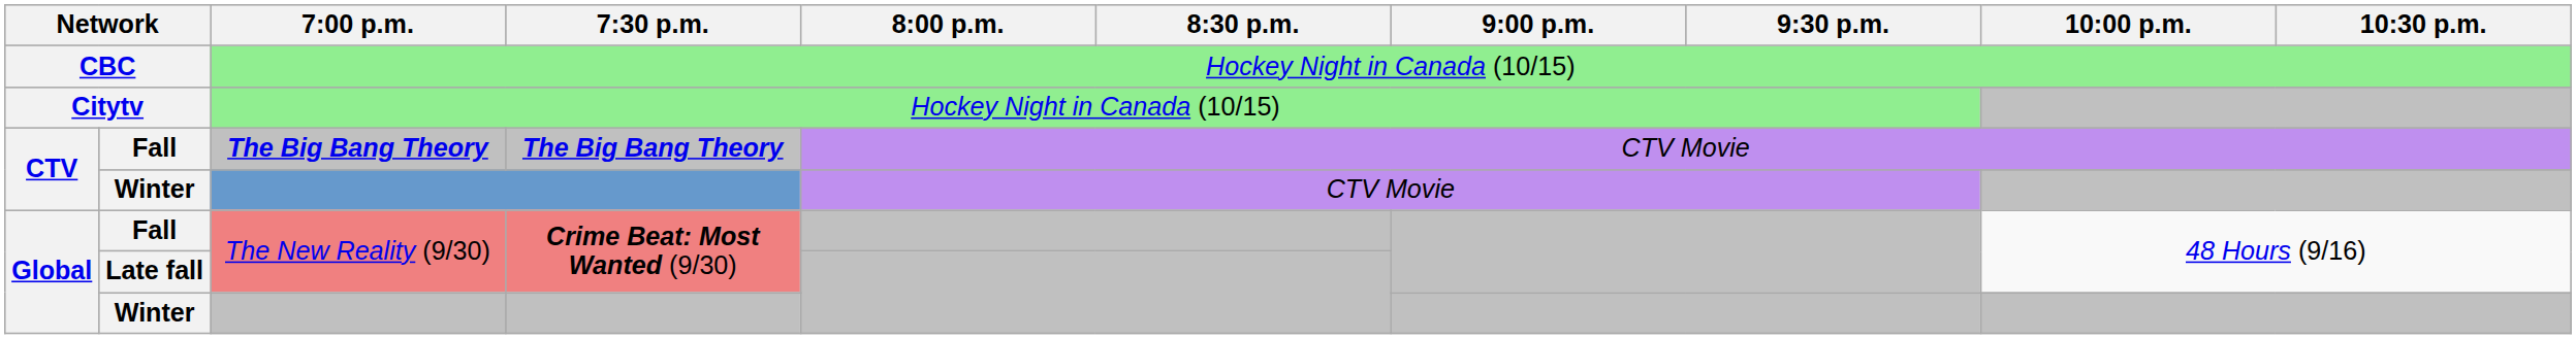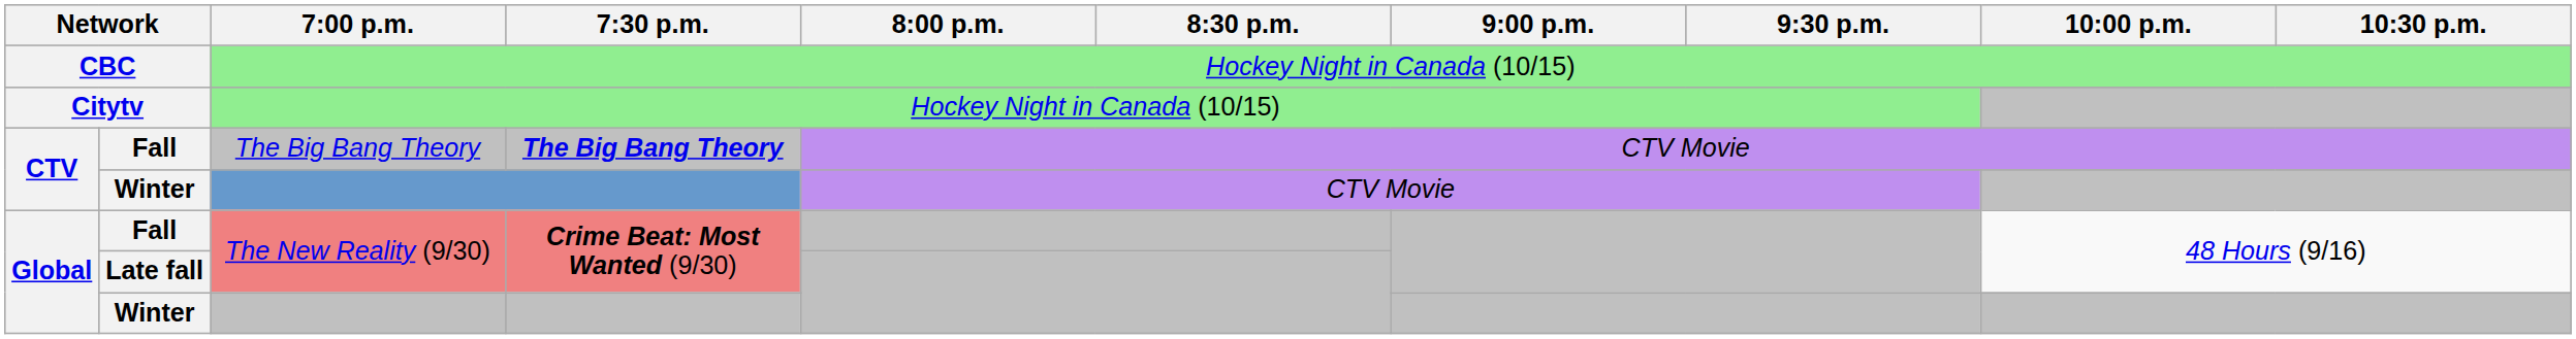CTV / Fall | 7:00 p.m.: bold -> normal
